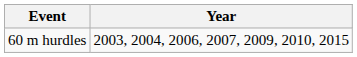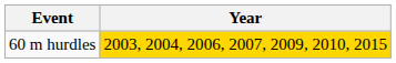60 m hurdles | Year: no background -> gold background
